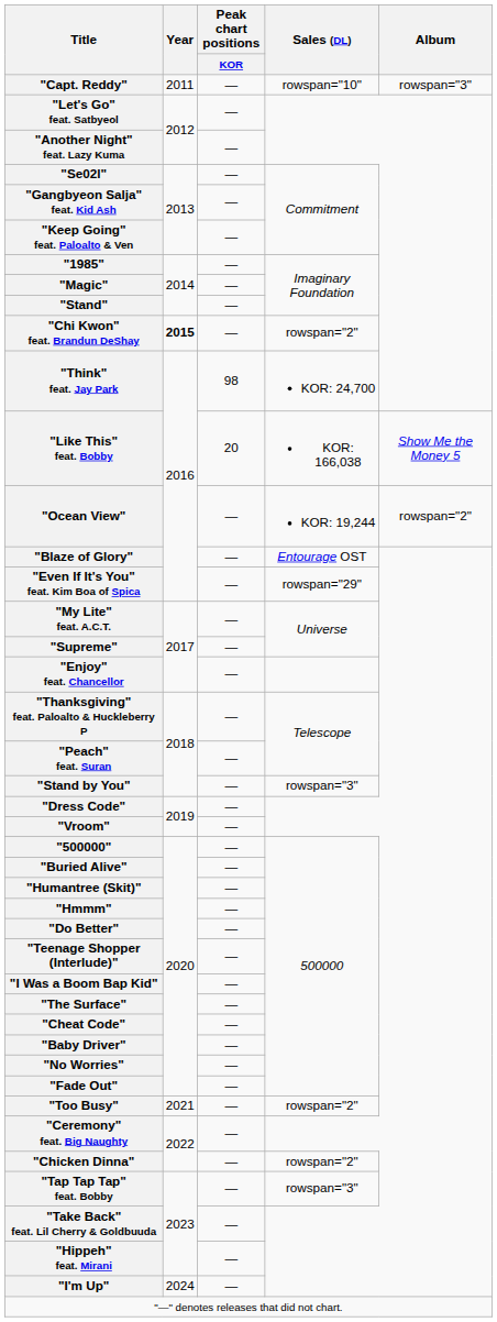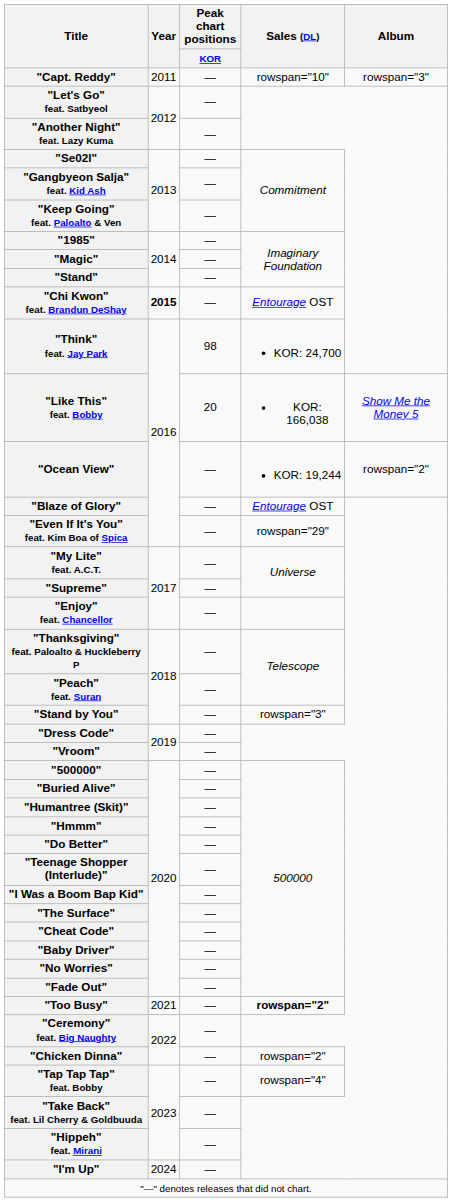"Chi Kwon" feat. Brandun DeShay | Sales (DL): rowspan="2" -> Entourage OST
"Too Busy" | Sales (DL): normal -> bold
"Tap Tap Tap" feat. Bobby | Sales (DL): rowspan="3" -> rowspan="4"
